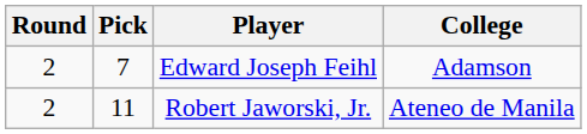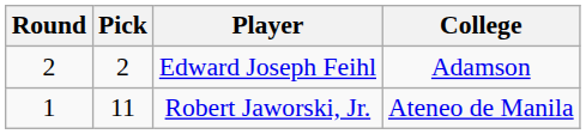Edward Joseph Feihl | Pick: 7 -> 2
Robert Jaworski, Jr. | Round: 2 -> 1
